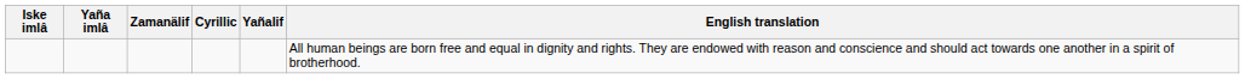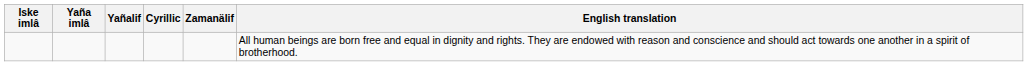columns swapped: Yañalif <-> Zamanälif
